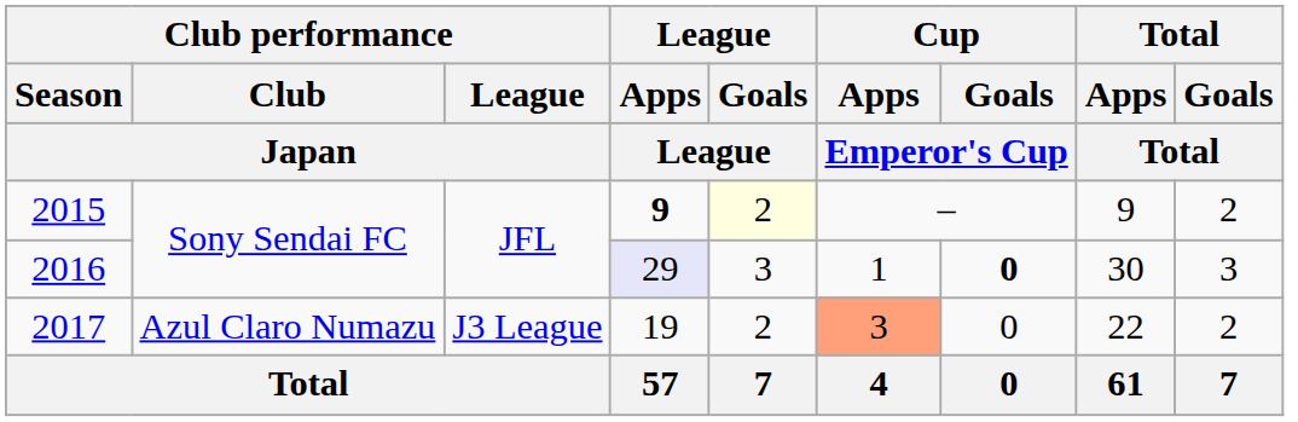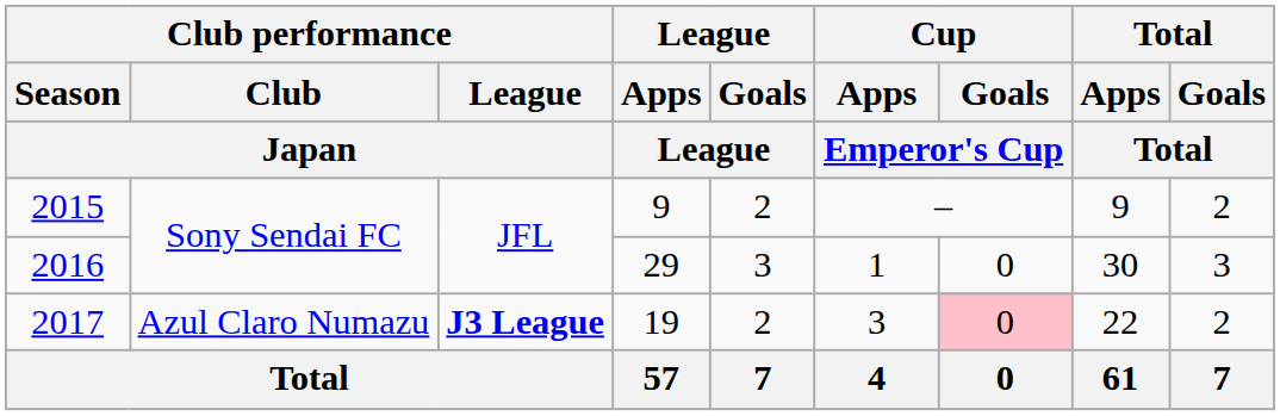2015 | League / Apps / League: bold -> normal
2015 | League / Goals / League: lightyellow background -> no background
2016 | League / Apps / League: lavender background -> no background
2016 | Cup / Goals / Emperor's Cup: bold -> normal
2017 | Club performance / League / Japan: normal -> bold
2017 | Cup / Apps / Emperor's Cup: lightsalmon background -> no background
2017 | Cup / Goals / Emperor's Cup: no background -> pink background
